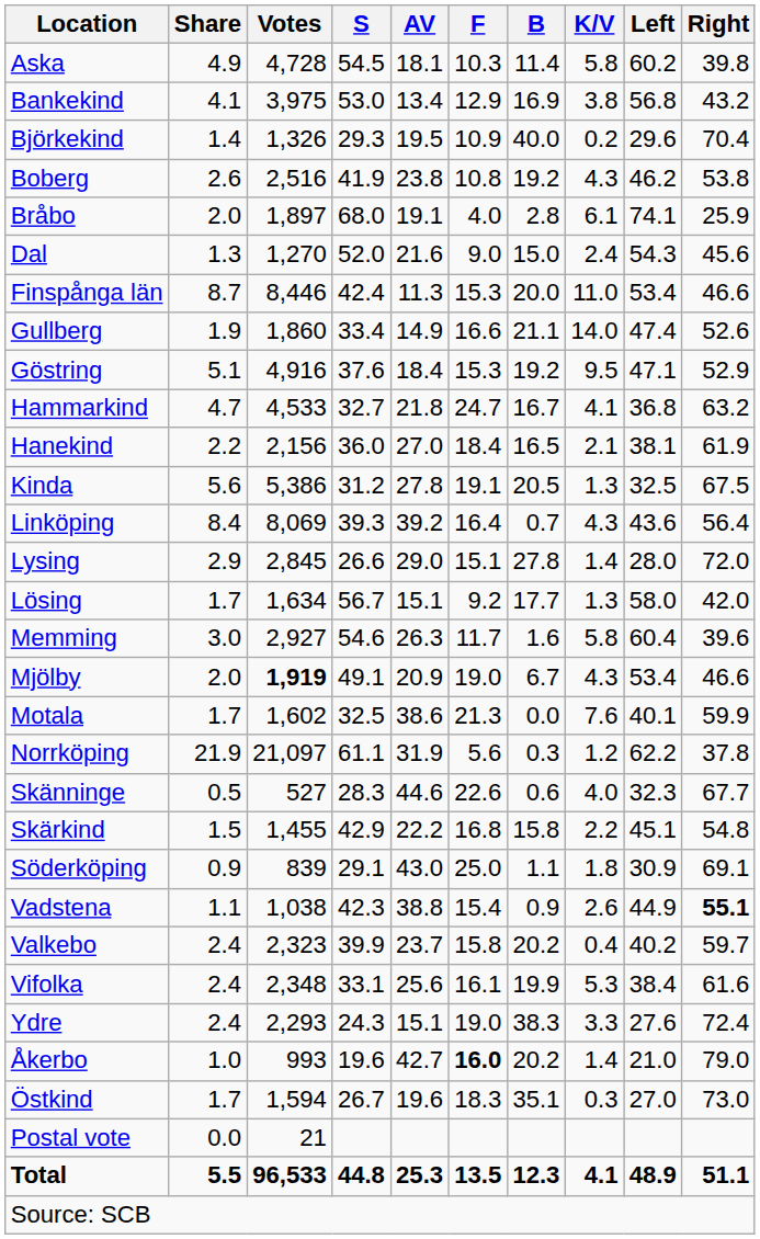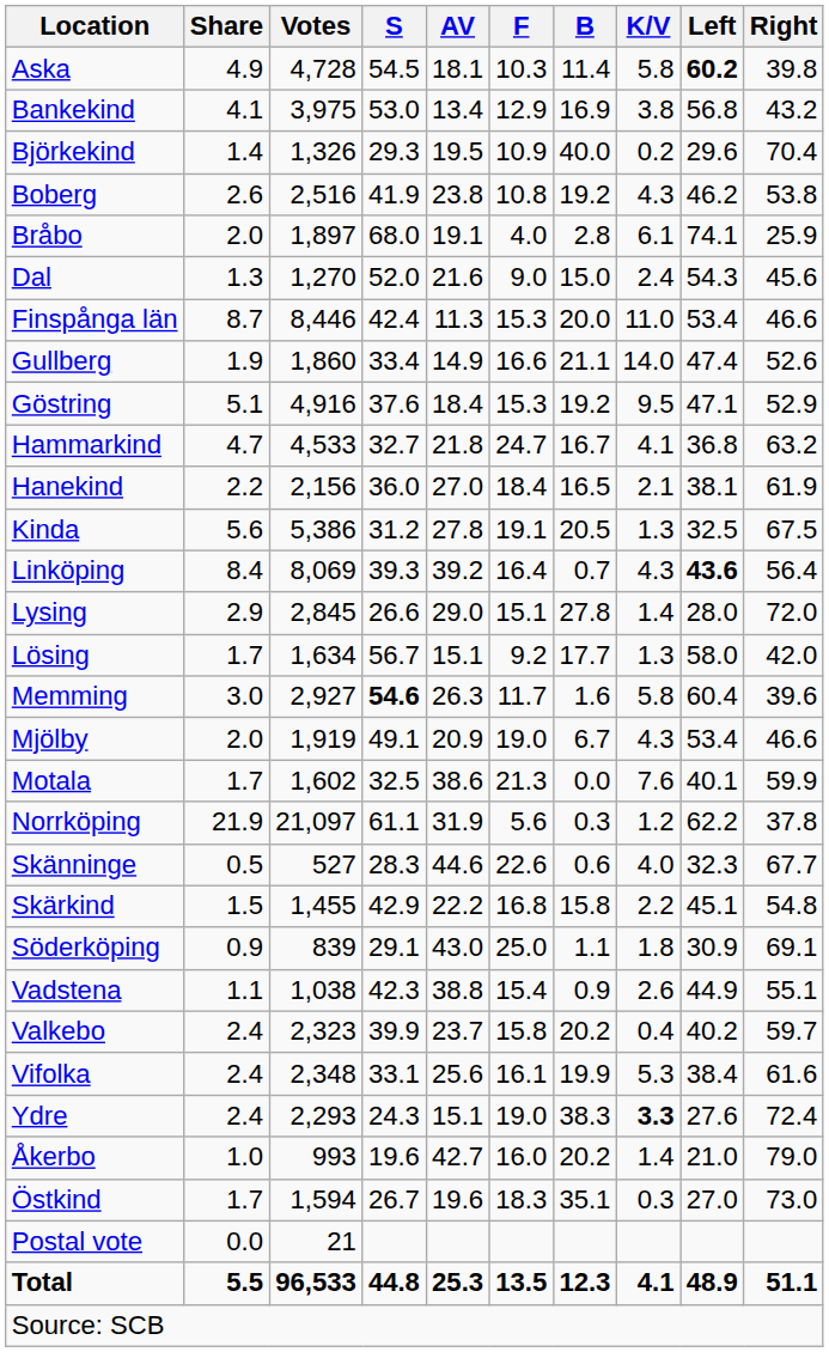Aska | Left: normal -> bold
Linköping | Left: normal -> bold
Memming | S: normal -> bold
Mjölby | Votes: bold -> normal
Vadstena | Right: bold -> normal
Ydre | K/V: normal -> bold
Åkerbo | F: bold -> normal
